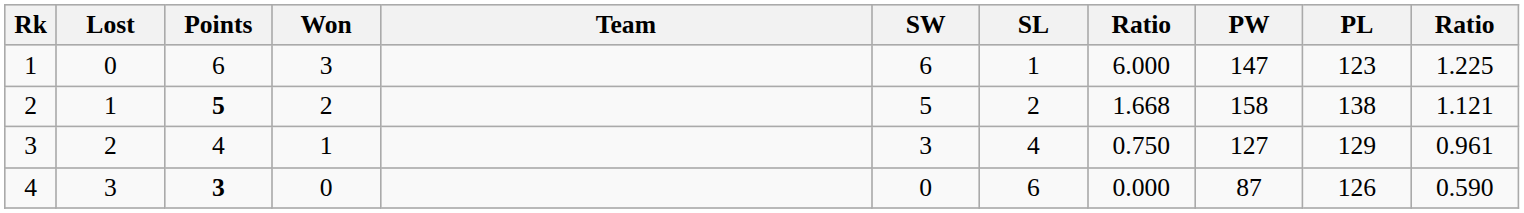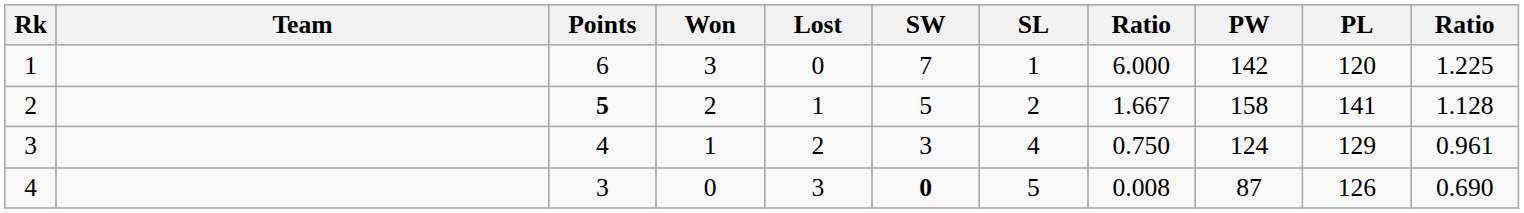columns swapped: Team <-> Lost
row 2 | SW: 6 -> 7
row 2 | PW: 147 -> 142
row 2 | PL: 123 -> 120
row 3 | column 8: 1.668 -> 1.667
row 3 | PL: 138 -> 141
row 3 | column 11: 1.121 -> 1.128
row 4 | PW: 127 -> 124
row 5 | Points: bold -> normal
row 5 | SW: normal -> bold
row 5 | SL: 6 -> 5
row 5 | column 8: 0.000 -> 0.008
row 5 | column 11: 0.590 -> 0.690
